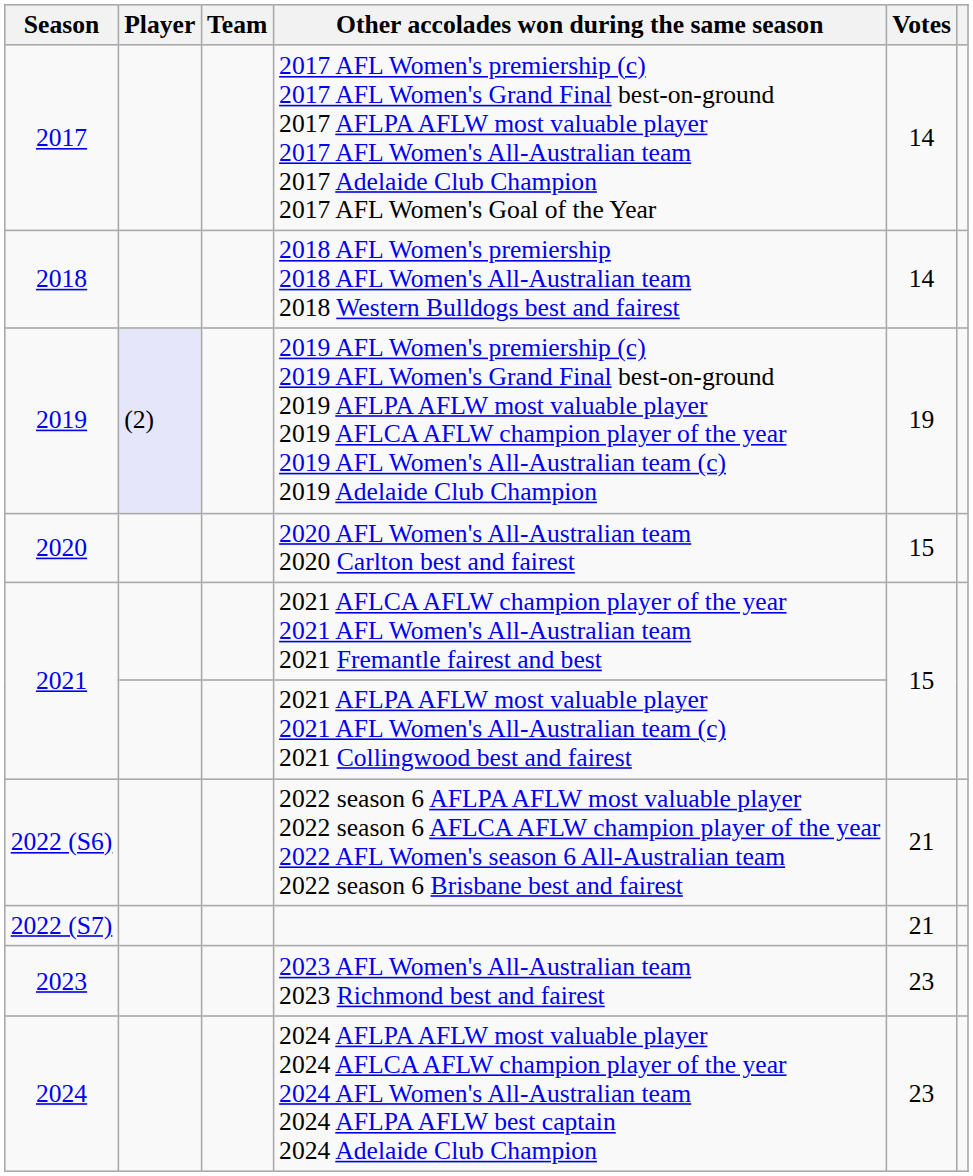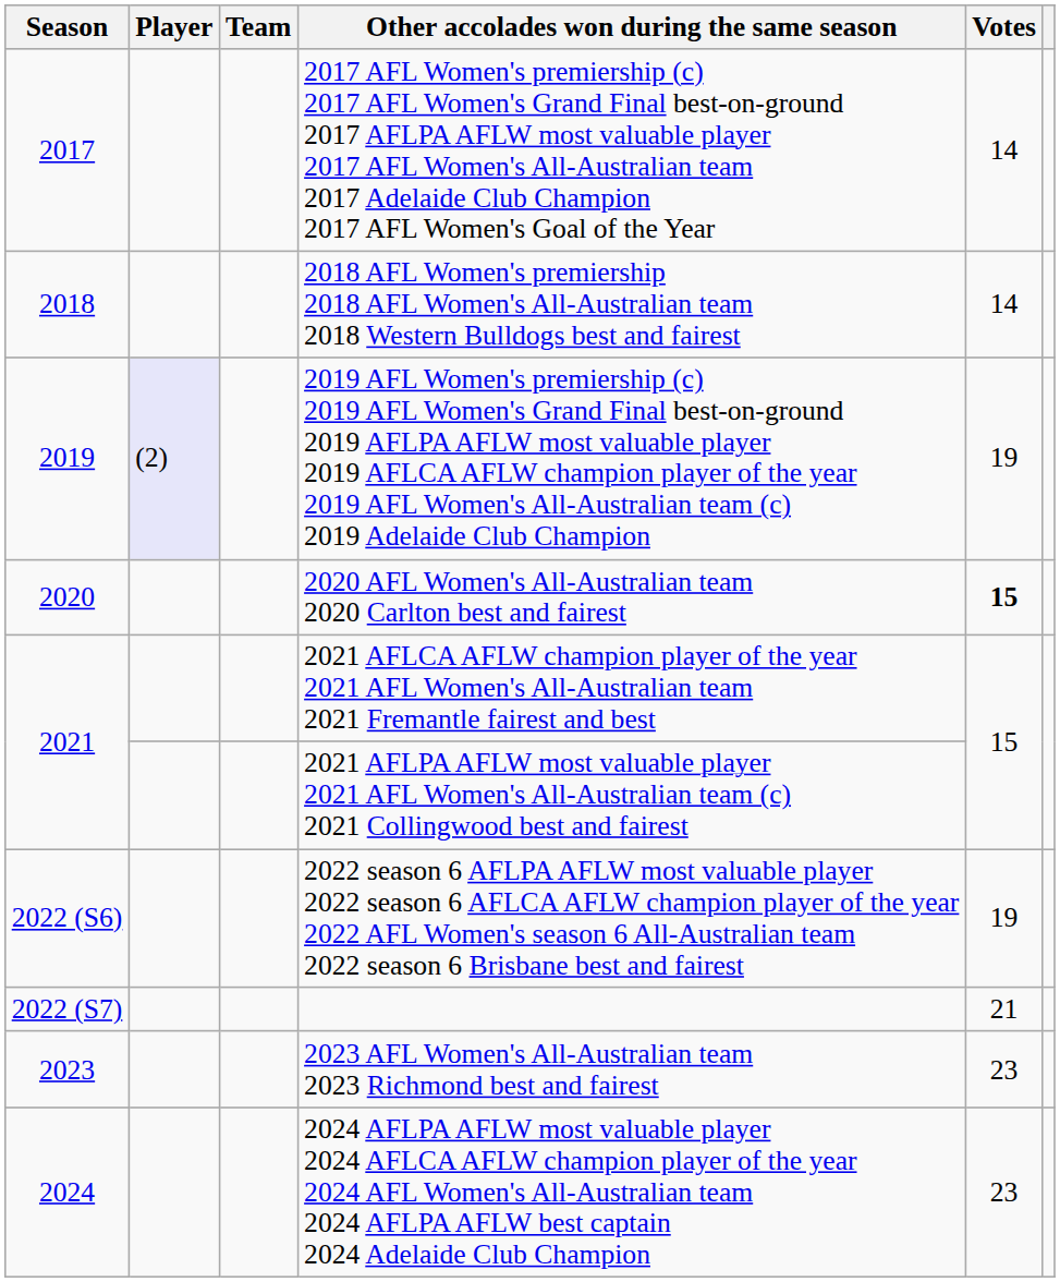row 5 | Votes: normal -> bold
row 8 | Votes: 21 -> 19
